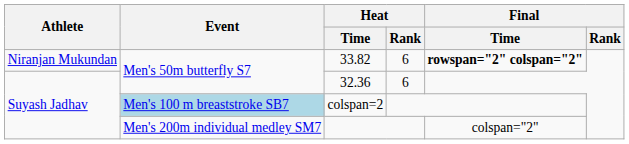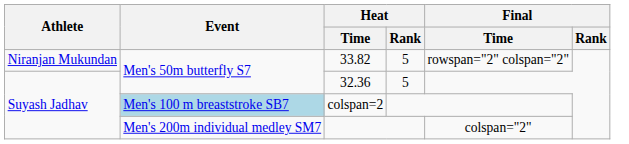33.82 | Heat / Rank: 6 -> 5
33.82 | Final / Time: bold -> normal
32.36 | Heat / Rank: 6 -> 5
